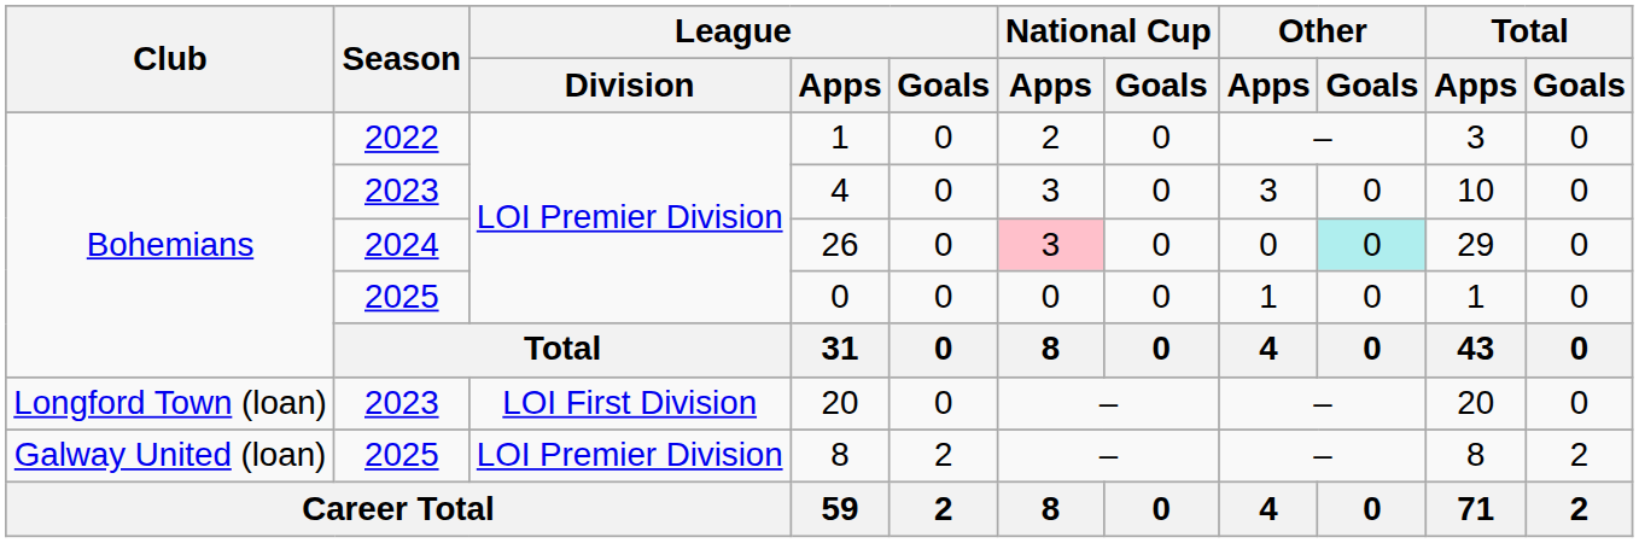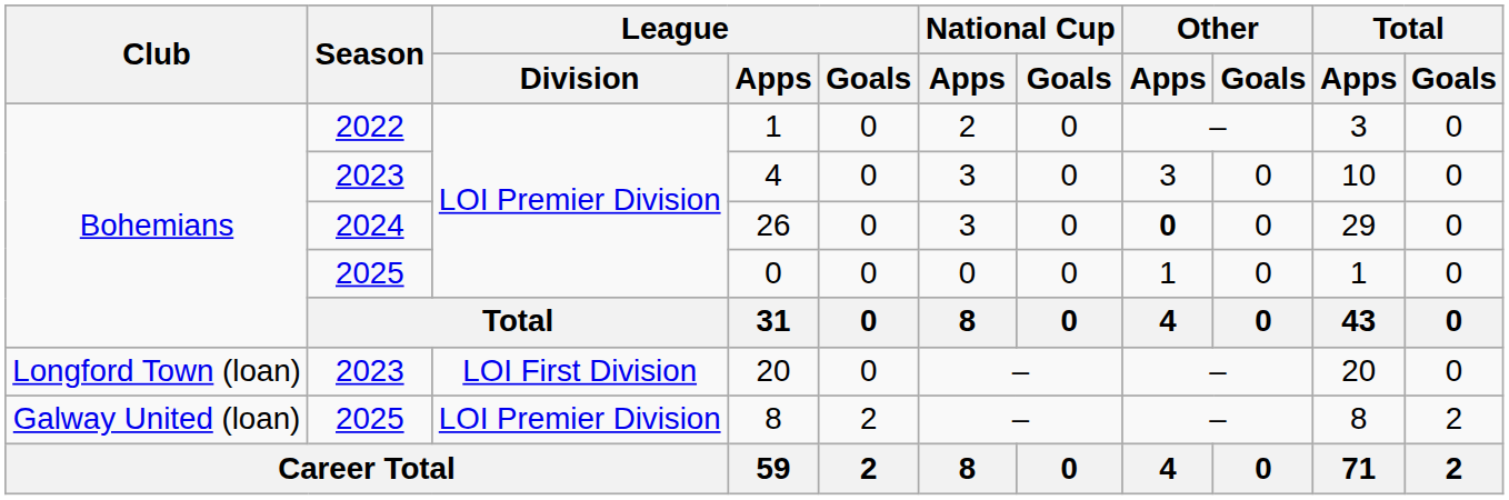26 | National Cup / Apps: pink background -> no background
26 | Other / Apps: normal -> bold
26 | Other / Goals: paleturquoise background -> no background
